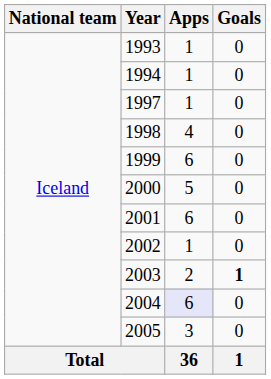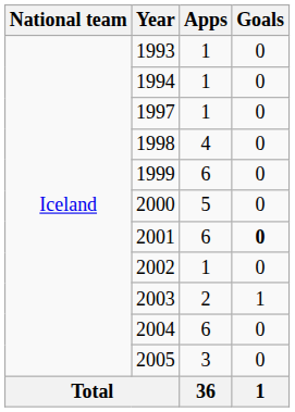2001 | Goals: normal -> bold
2003 | Goals: bold -> normal
2004 | Apps: lavender background -> no background
